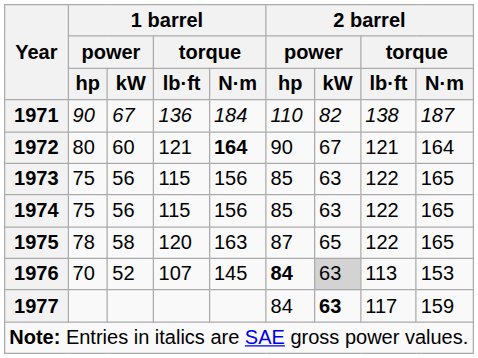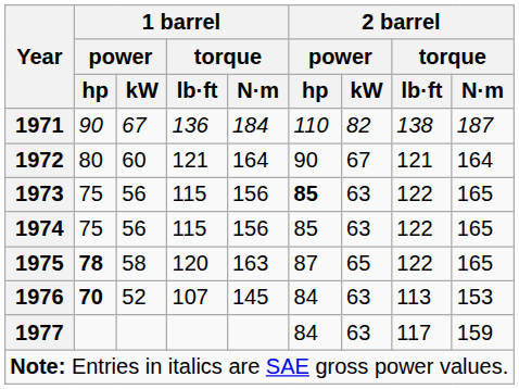1972 | 1 barrel / torque / N·m: bold -> normal
1973 | 2 barrel / power / hp: normal -> bold
1975 | 1 barrel / power / hp: normal -> bold
1976 | 1 barrel / power / hp: normal -> bold
1976 | 2 barrel / power / hp: bold -> normal
1976 | 2 barrel / power / kW: lightgrey background -> no background
1977 | 2 barrel / power / kW: bold -> normal
